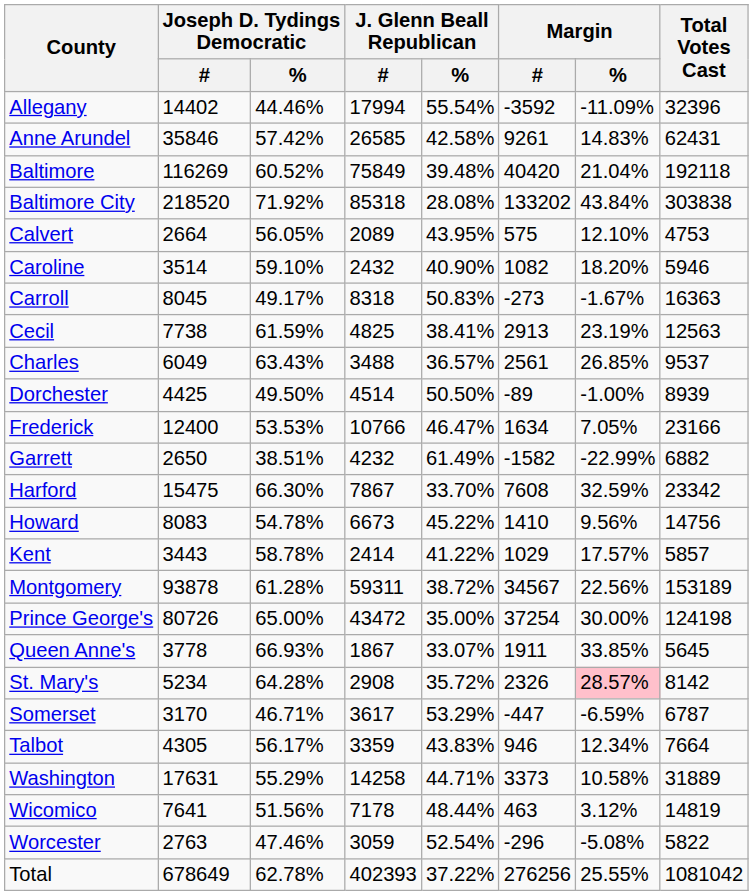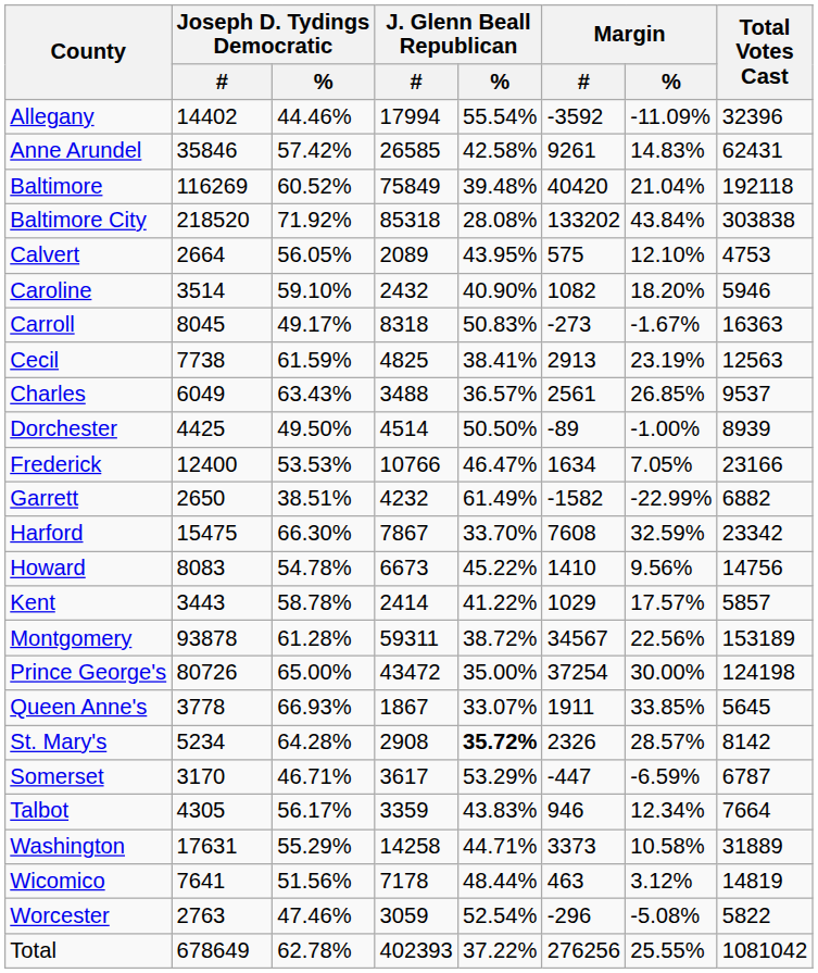St. Mary's | J. Glenn Beall Republican / %: normal -> bold
St. Mary's | Margin / %: pink background -> no background
